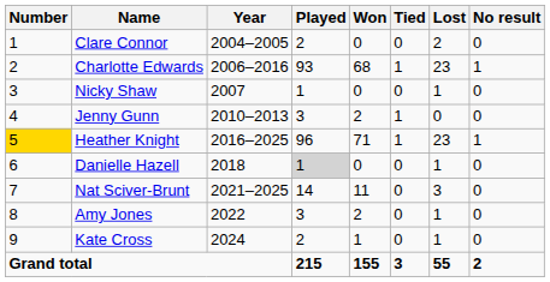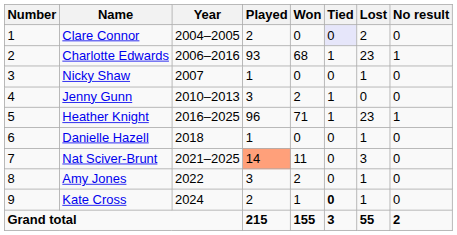Clare Connor | Tied: no background -> lavender background
Heather Knight | Number: gold background -> no background
Danielle Hazell | Played: lightgrey background -> no background
Nat Sciver-Brunt | Played: no background -> lightsalmon background
Kate Cross | Tied: normal -> bold
